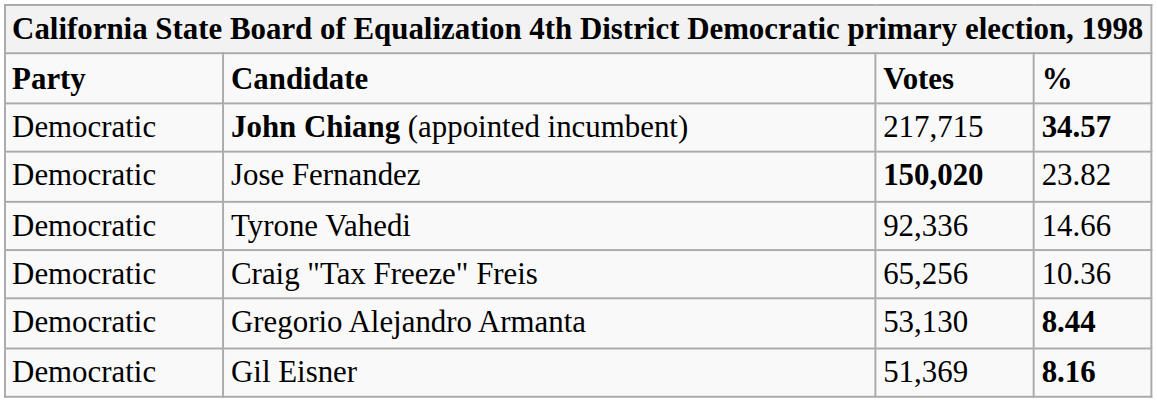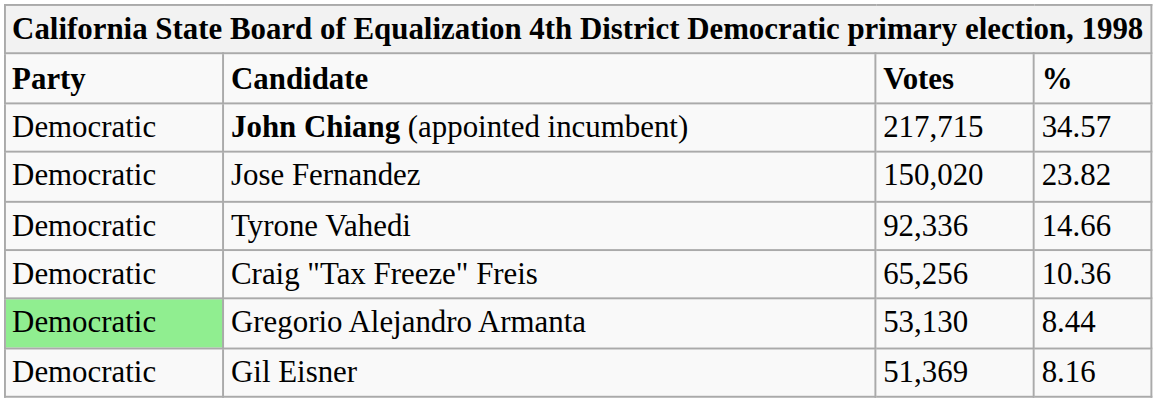John Chiang (appointed incumbent) | %: bold -> normal
Jose Fernandez | Votes: bold -> normal
Gregorio Alejandro Armanta | Party: no background -> lightgreen background
Gregorio Alejandro Armanta | %: bold -> normal
Gil Eisner | %: bold -> normal
